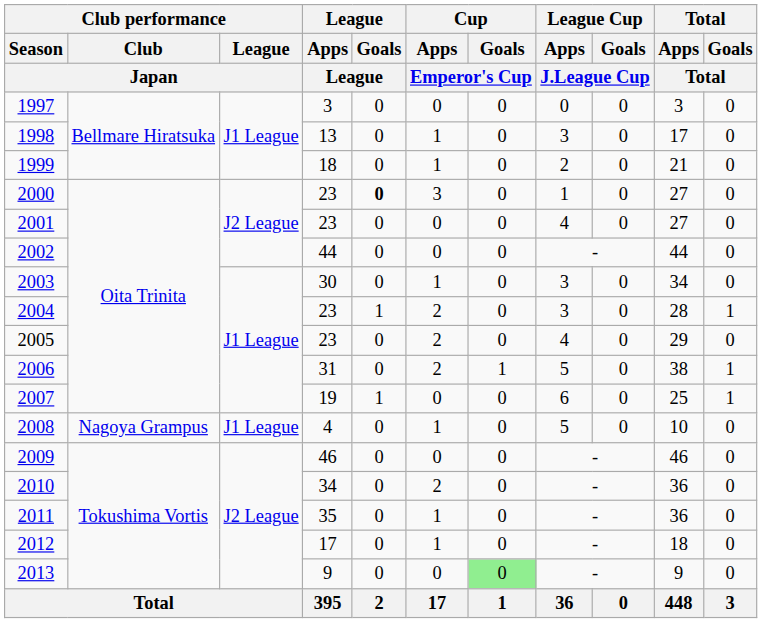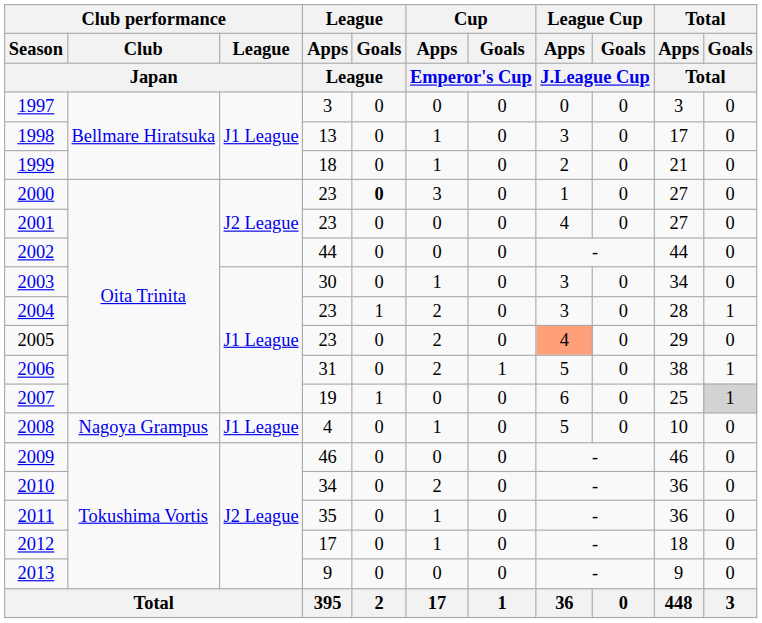2005 | League Cup / Apps / J.League Cup: no background -> lightsalmon background
2007 | Total / Goals / Total: no background -> lightgrey background
2013 | Cup / Goals / Emperor's Cup: lightgreen background -> no background
